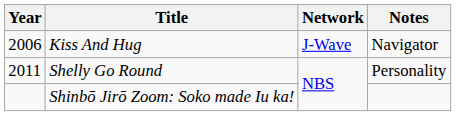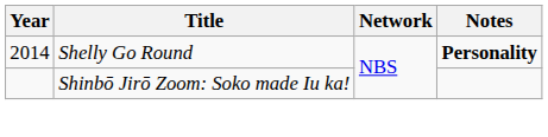- row: 2006 | Kiss And Hug | J-Wave | Navigator
Shelly Go Round | Year: 2011 -> 2014
Shelly Go Round | Notes: normal -> bold
